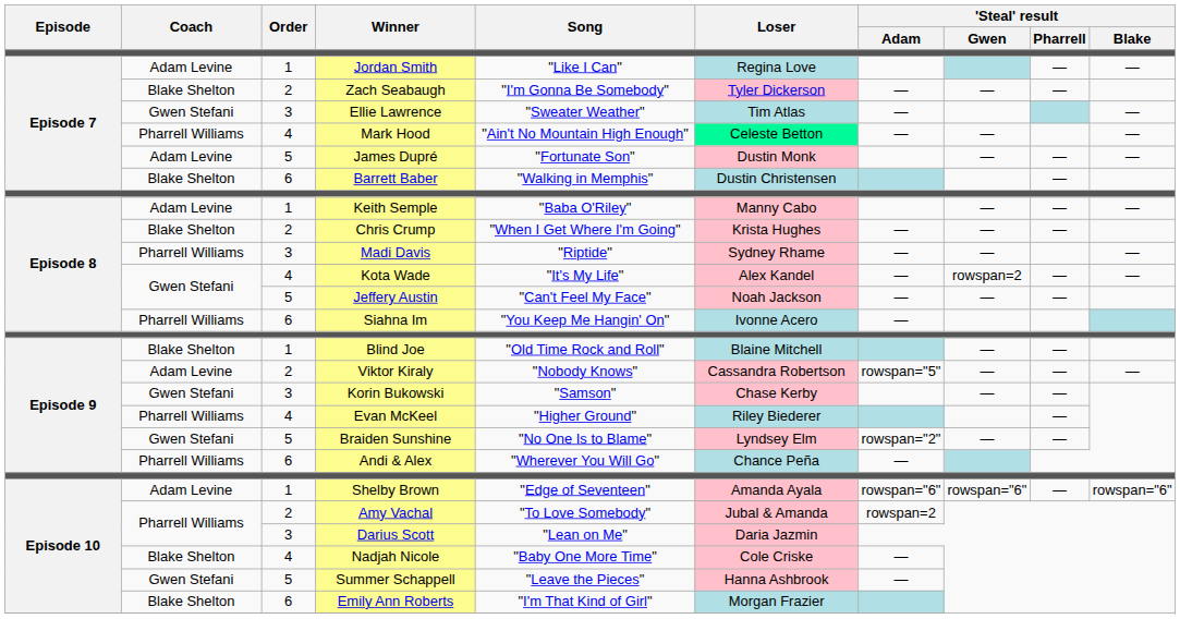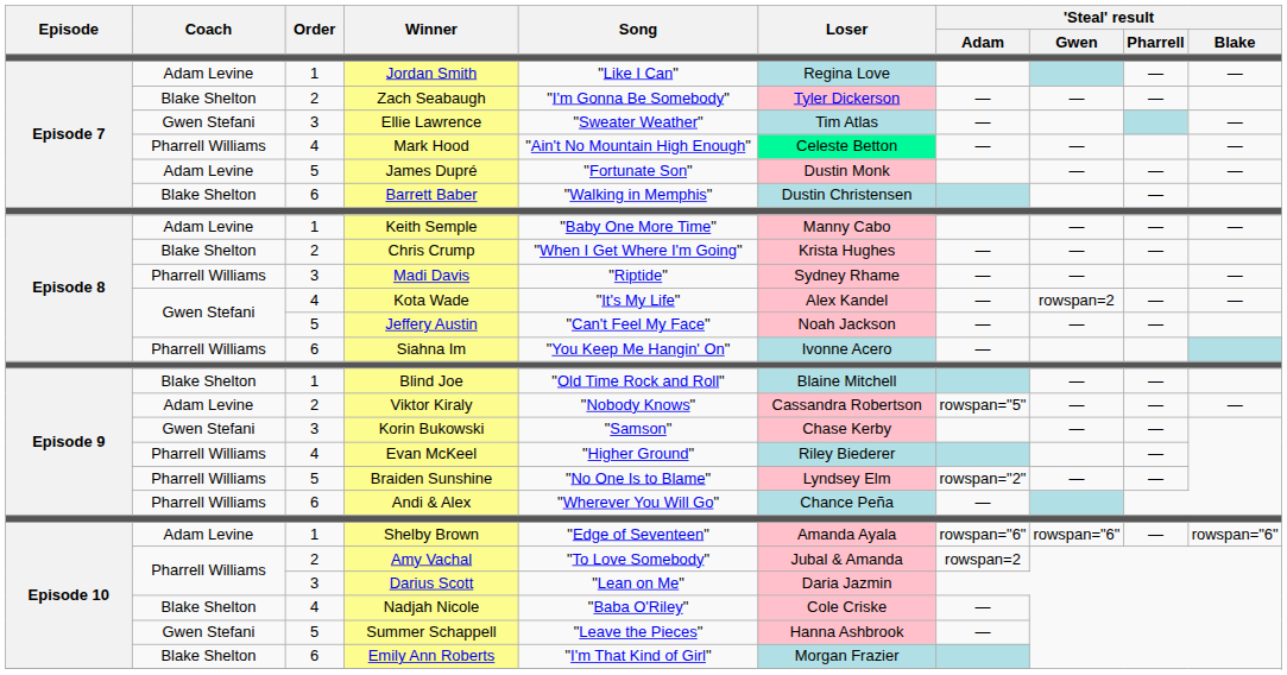Keith Semple | Song: "Baba O'Riley" -> "Baby One More Time"
Braiden Sunshine | Coach: Gwen Stefani -> Pharrell Williams
Nadjah Nicole | Song: "Baby One More Time" -> "Baba O'Riley"
